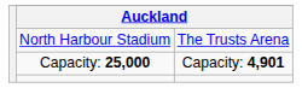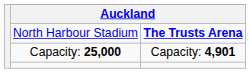North Harbour Stadium | column 3: normal -> bold
